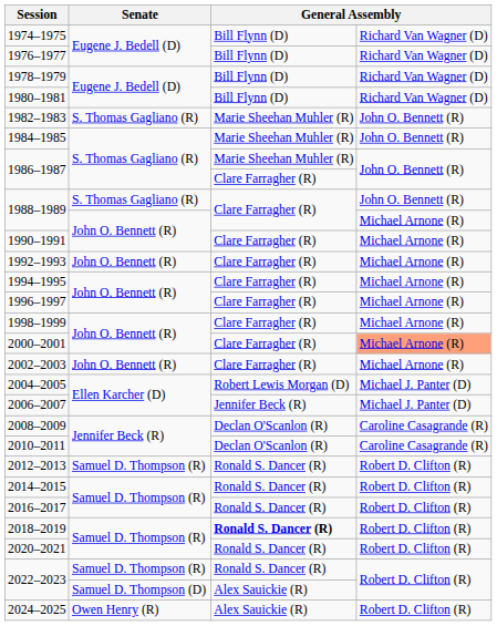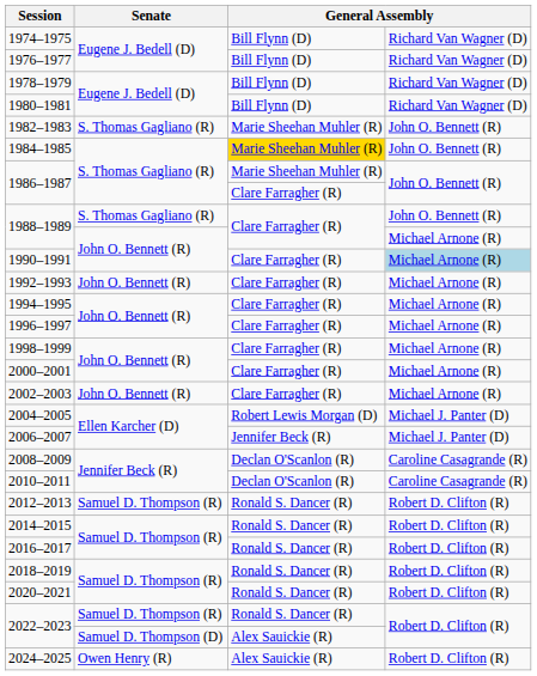1984–1985 | column 3: no background -> gold background
1990–1991 | column 4: no background -> lightblue background
2000–2001 | column 4: lightsalmon background -> no background
2018–2019 | column 3: bold -> normal
